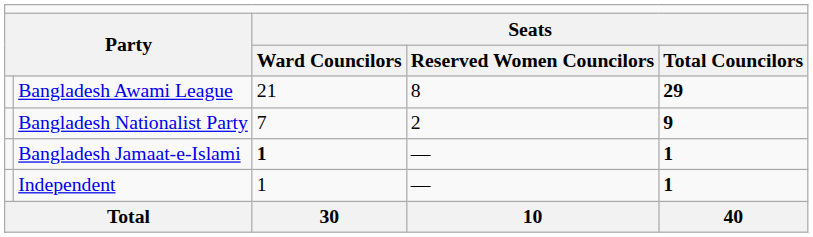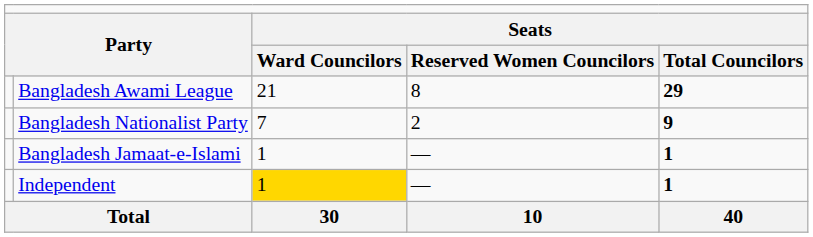Bangladesh Jamaat-e-Islami | column 3: bold -> normal
Independent | column 3: no background -> gold background
